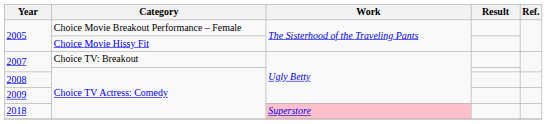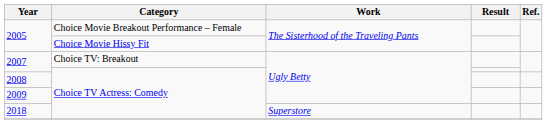2018 | Work: pink background -> no background
